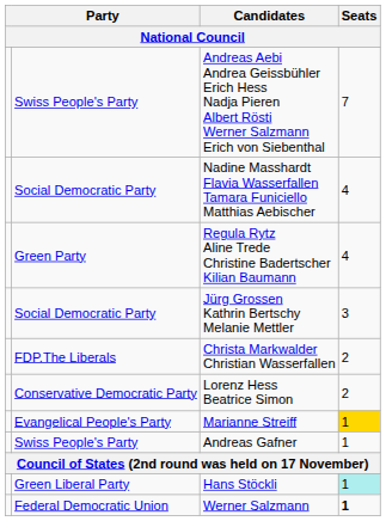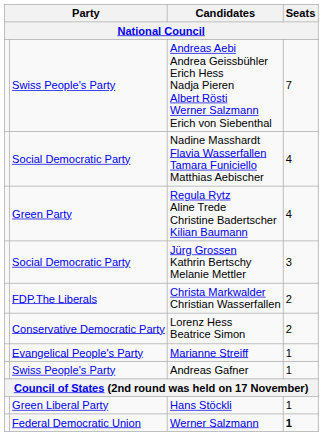Marianne Streiff | Seats: gold background -> no background
Hans Stöckli | Seats: paleturquoise background -> no background
